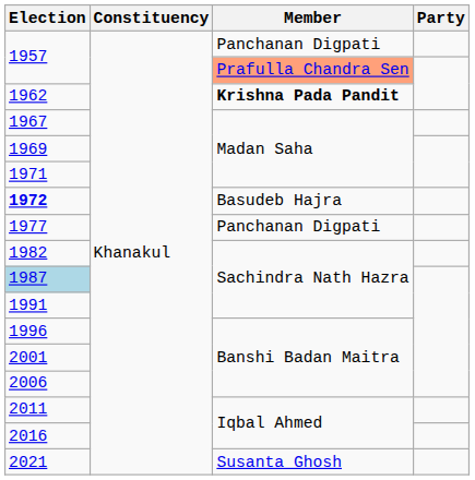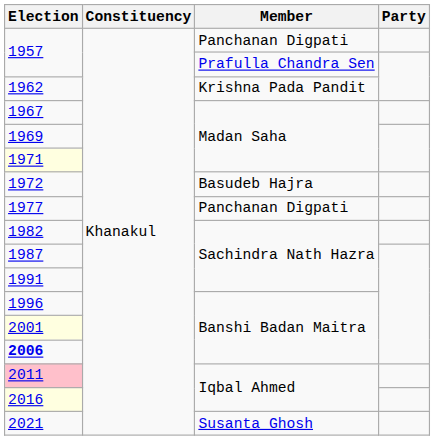1957 / Prafulla Chandra Sen | Member: lightsalmon background -> no background
1962 | Member: bold -> normal
1971 | Election: no background -> lightyellow background
1972 | Election: bold -> normal
1987 | Election: lightblue background -> no background
2001 | Election: no background -> lightyellow background
2006 | Election: normal -> bold
2011 | Election: no background -> pink background
2016 | Election: no background -> lightyellow background
